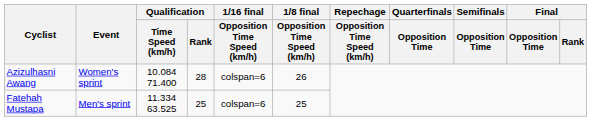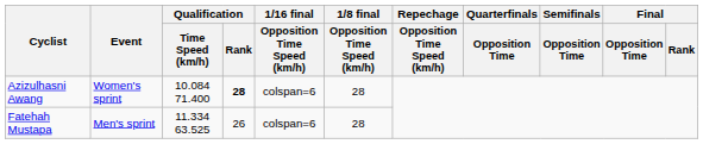Azizulhasni Awang | Qualification / Rank: normal -> bold
Azizulhasni Awang | 1/8 final / Opposition Time Speed (km/h): 26 -> 28
Fatehah Mustapa | Qualification / Rank: 25 -> 26
Fatehah Mustapa | 1/8 final / Opposition Time Speed (km/h): 25 -> 28
